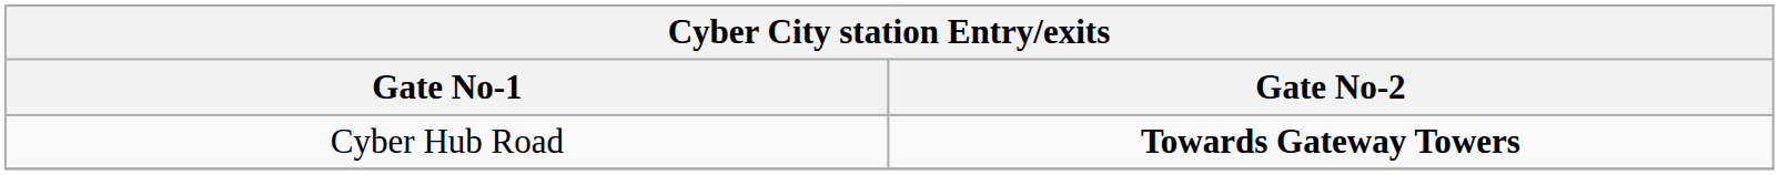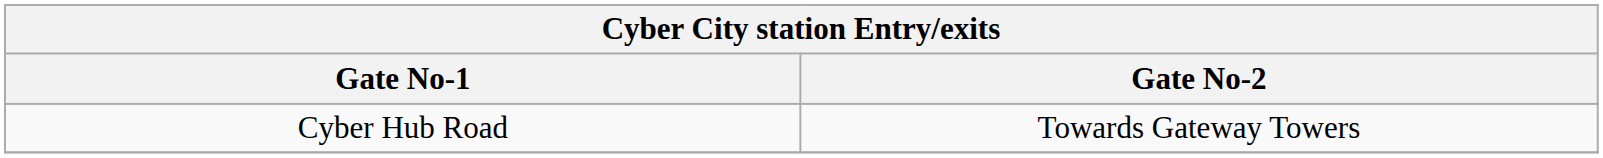Cyber Hub Road | Gate No-2: bold -> normal
